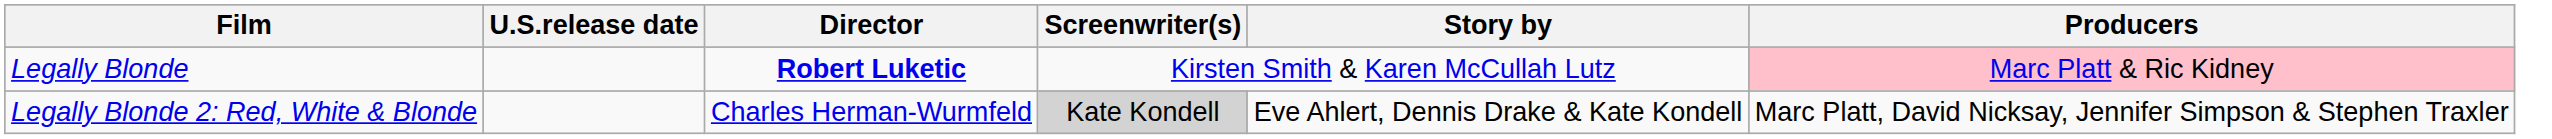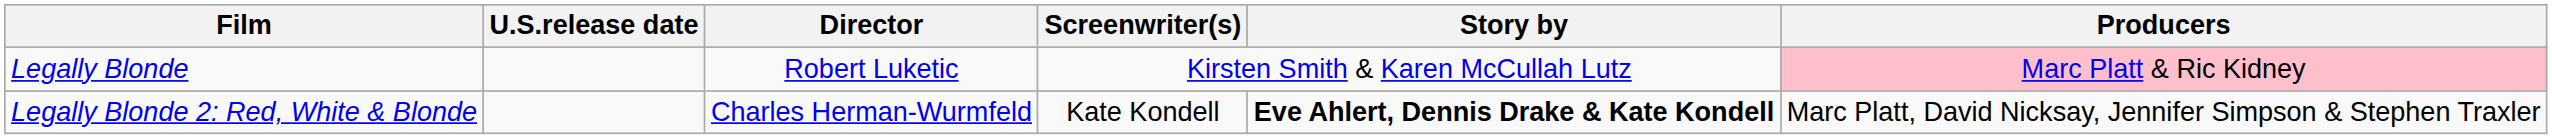Legally Blonde | Director: bold -> normal
Legally Blonde 2: Red, White & Blonde | Screenwriter(s): lightgrey background -> no background
Legally Blonde 2: Red, White & Blonde | Story by: normal -> bold
